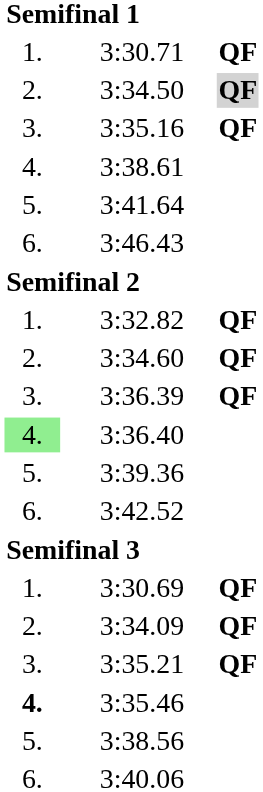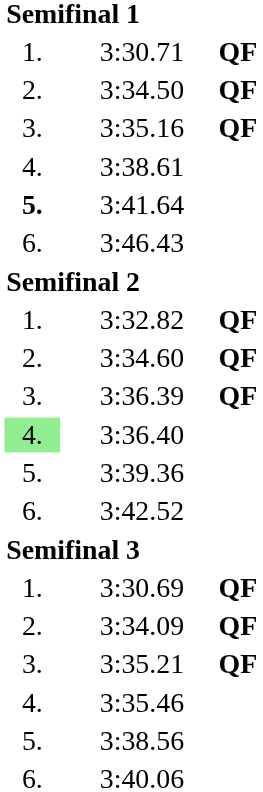3:34.50 | column 3: lightgrey background -> no background
3:41.64 | column 1: normal -> bold
3:35.46 | column 1: bold -> normal
